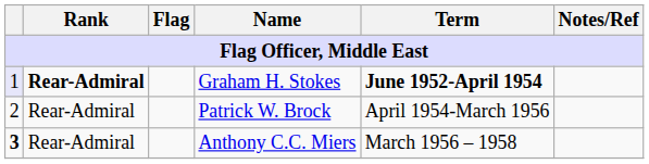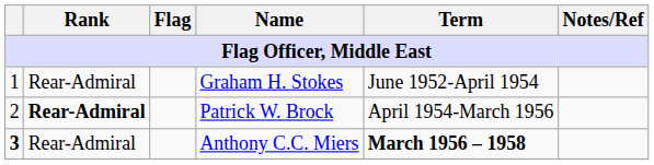Graham H. Stokes | column 1: lavender background -> no background
Graham H. Stokes | Rank: bold -> normal
Graham H. Stokes | Term: bold -> normal
Patrick W. Brock | Rank: normal -> bold
Anthony C.C. Miers | Term: normal -> bold
